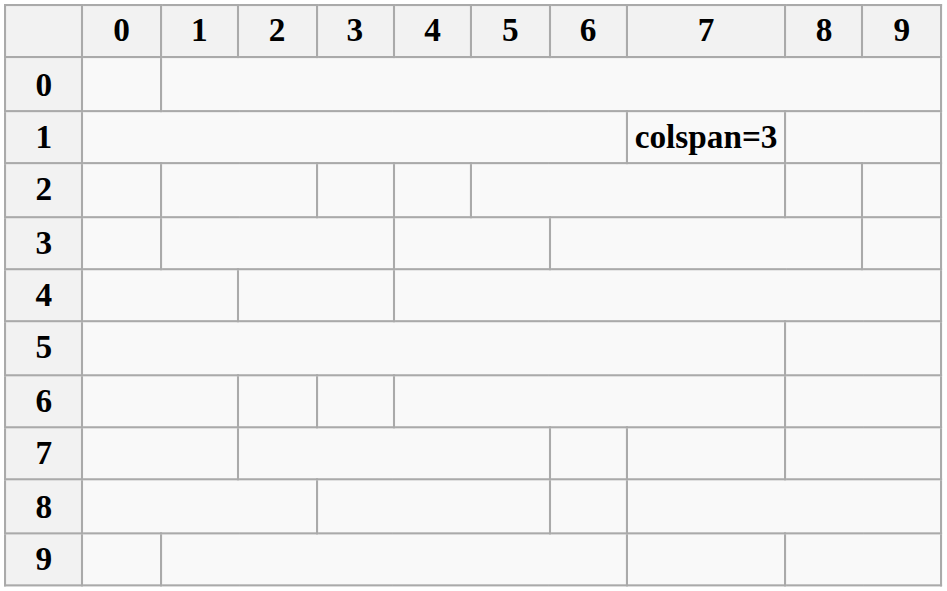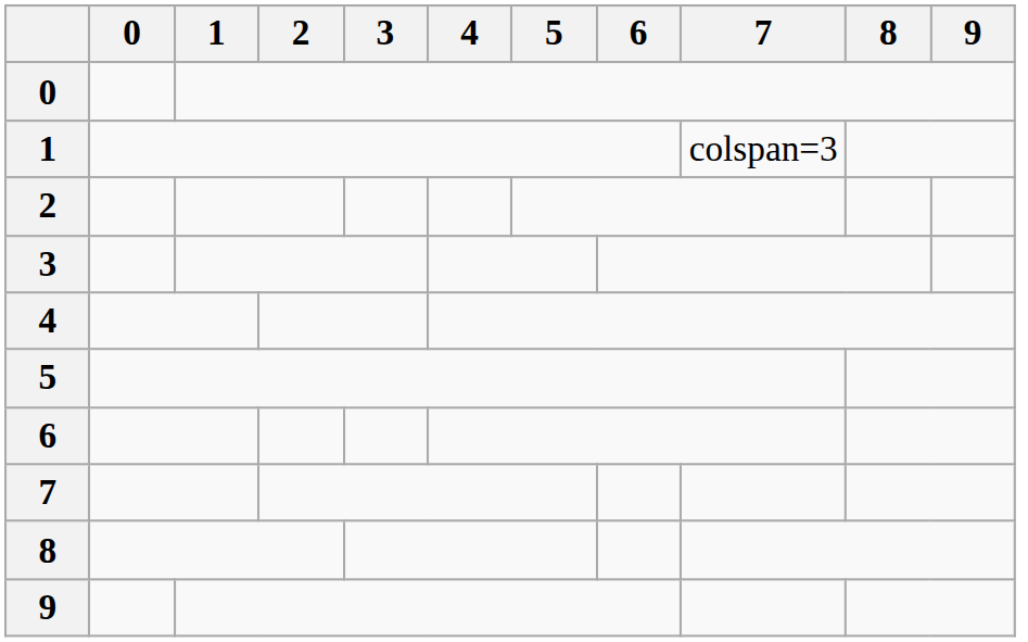row 3 | 7: bold -> normal
